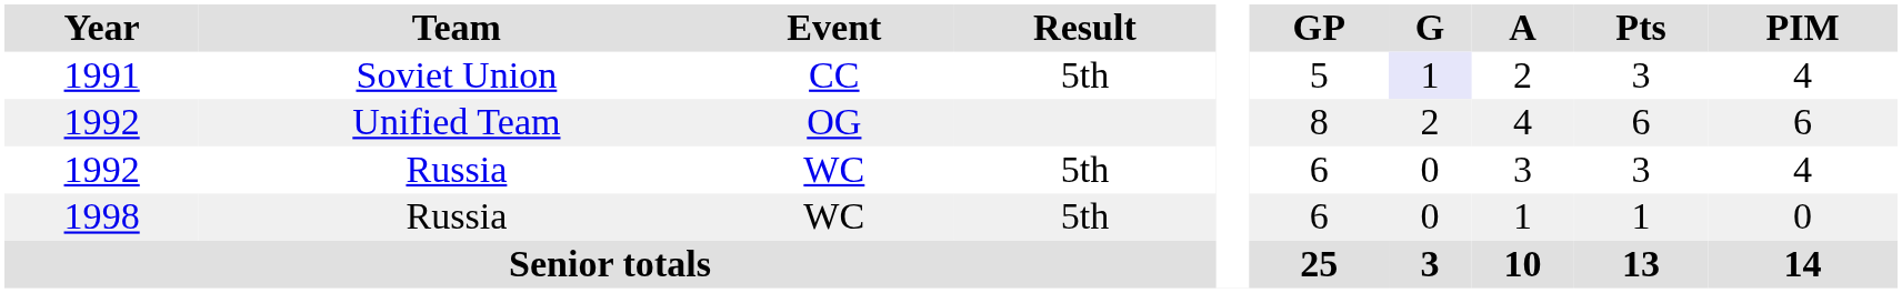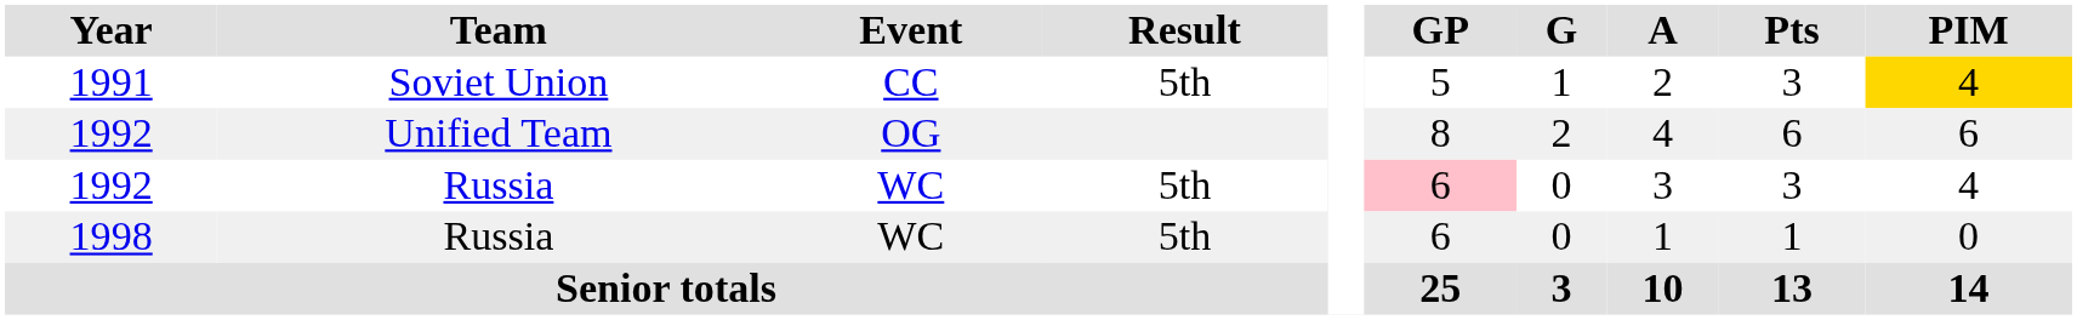1991 | G: lavender background -> no background
1991 | PIM: no background -> gold background
1992 / Russia | GP: no background -> pink background
